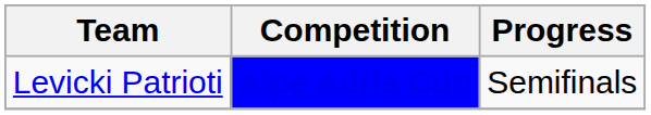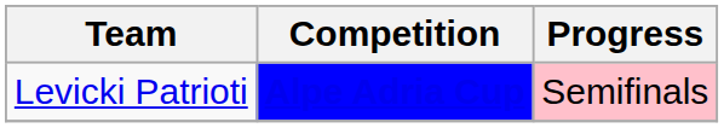Levicki Patrioti | Progress: no background -> pink background
